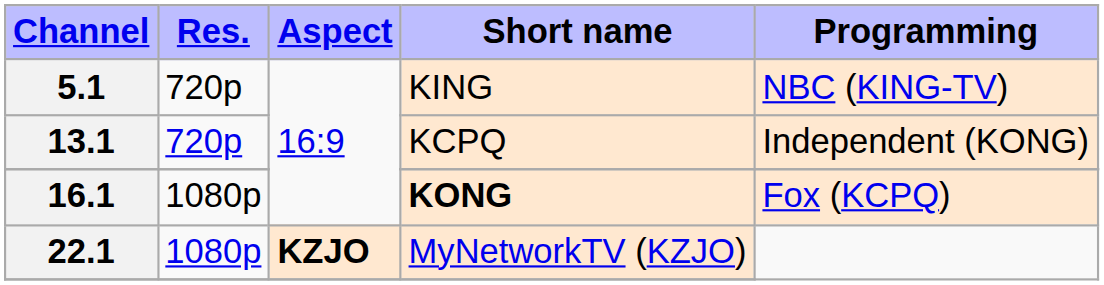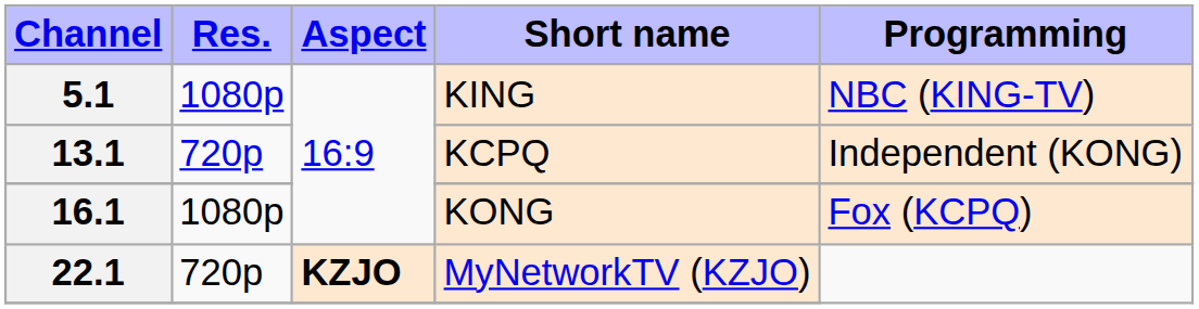5.1 | Res.: 720p -> 1080p
16.1 | Short name: bold -> normal
22.1 | Res.: 1080p -> 720p
